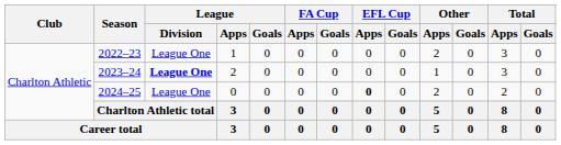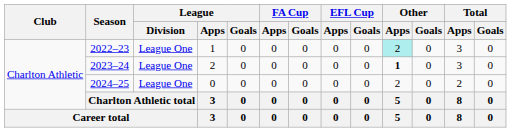2022–23 | Other / Apps: no background -> paleturquoise background
2023–24 | League / Division: bold -> normal
2023–24 | Other / Apps: normal -> bold
2024–25 | EFL Cup / Apps: bold -> normal
